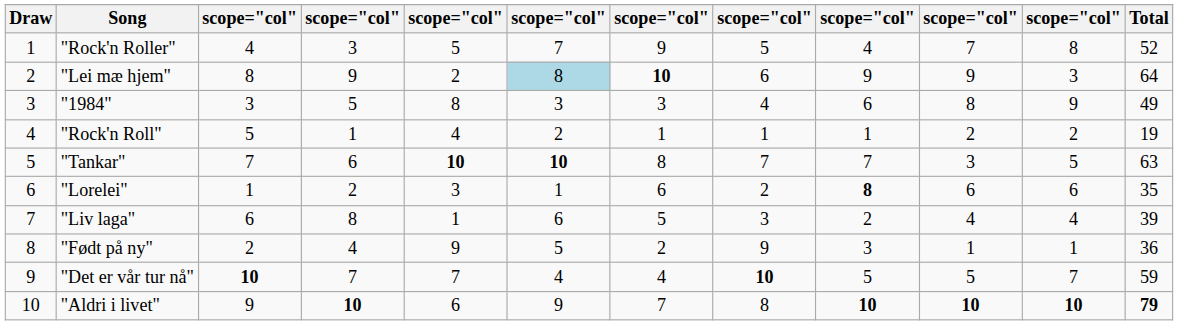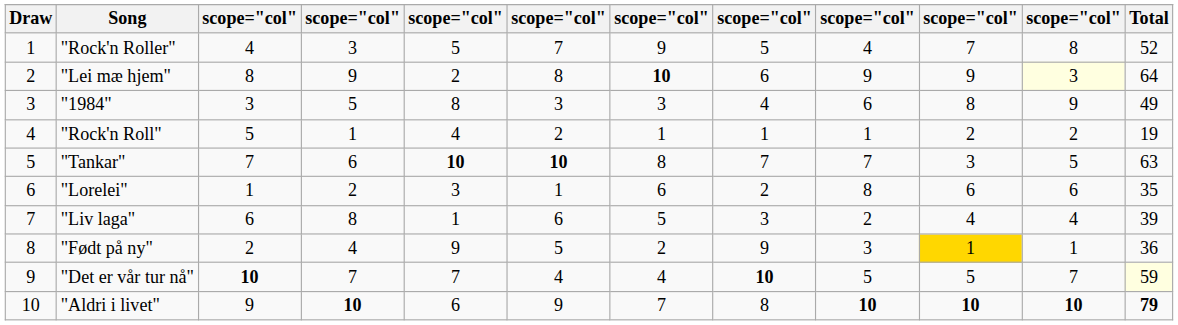"Lei mæ hjem" | column 6: lightblue background -> no background
"Lei mæ hjem" | column 11: no background -> lightyellow background
"Lorelei" | column 9: bold -> normal
"Født på ny" | column 10: no background -> gold background
"Det er vår tur nå" | Total: no background -> lightyellow background
